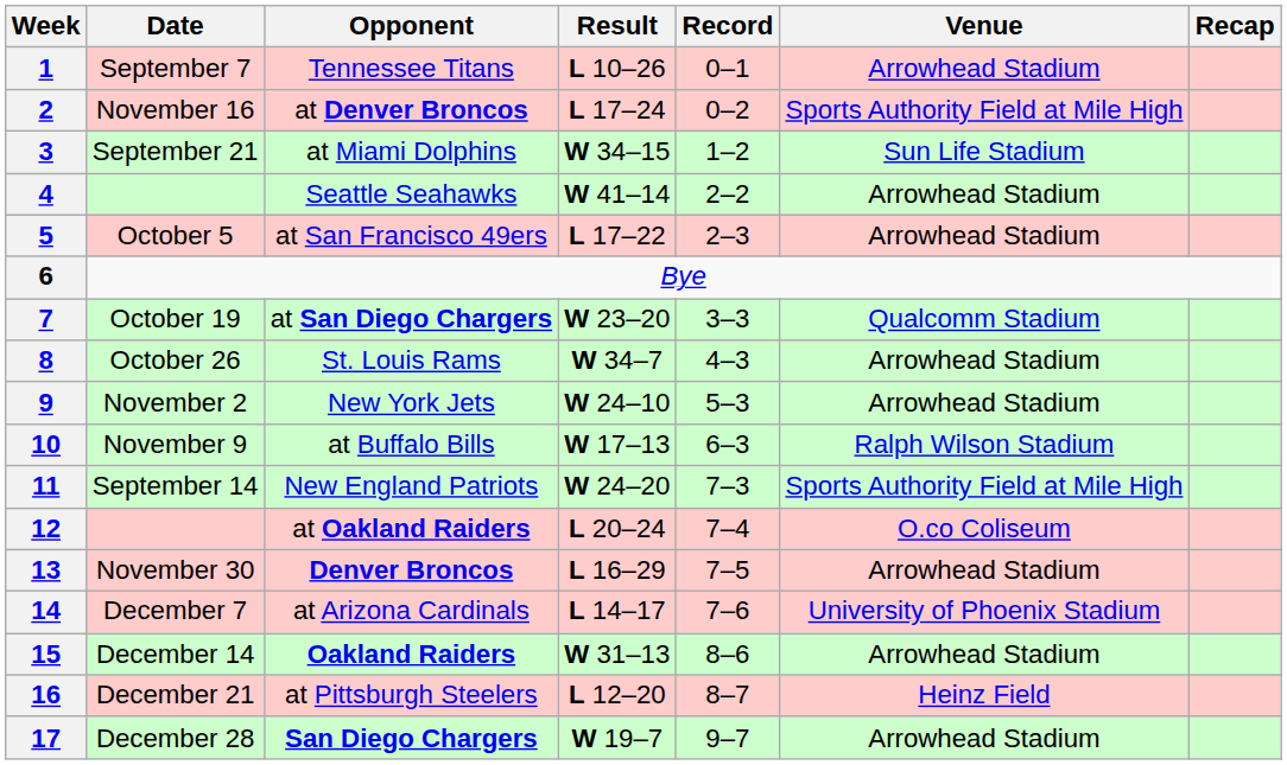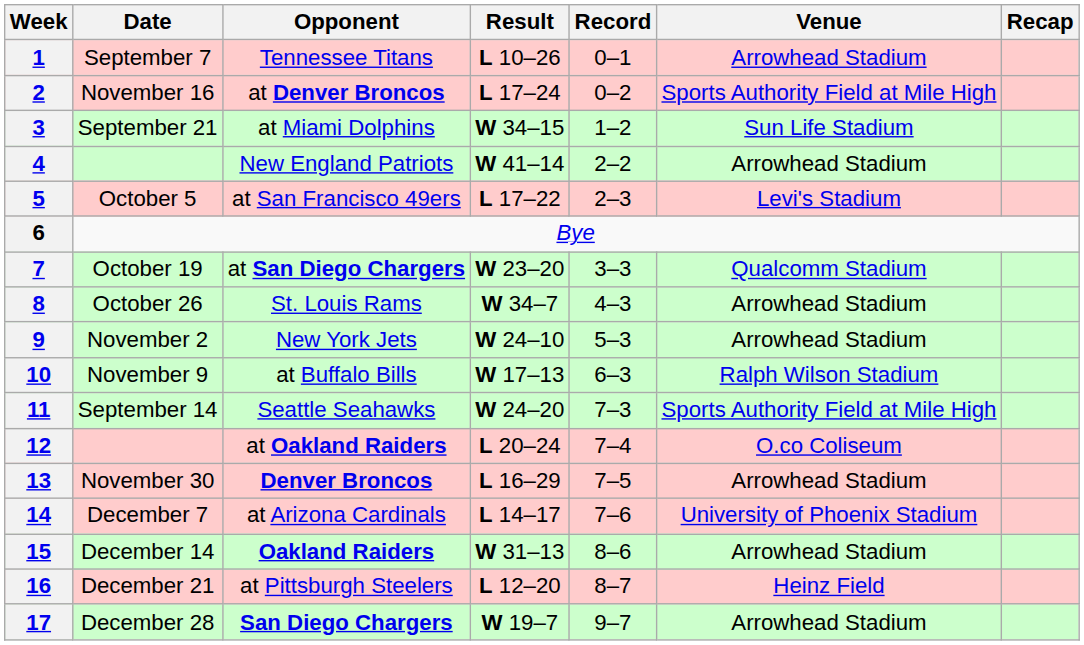4 | Opponent: Seattle Seahawks -> New England Patriots
5 | Venue: Arrowhead Stadium -> Levi's Stadium
11 | Opponent: New England Patriots -> Seattle Seahawks
